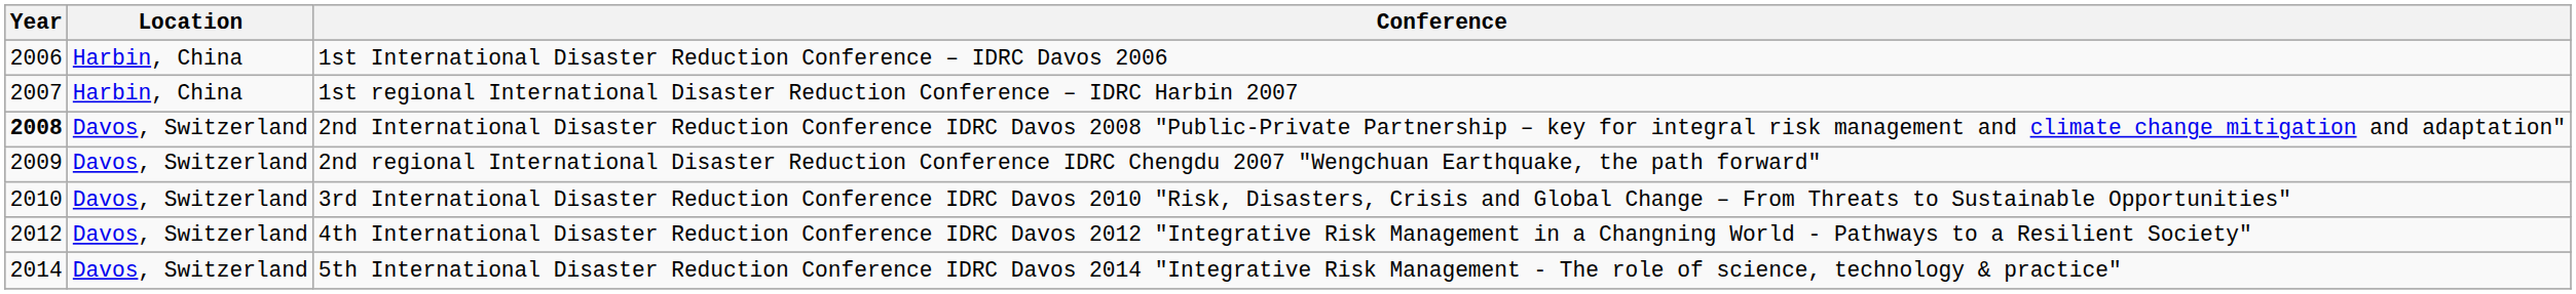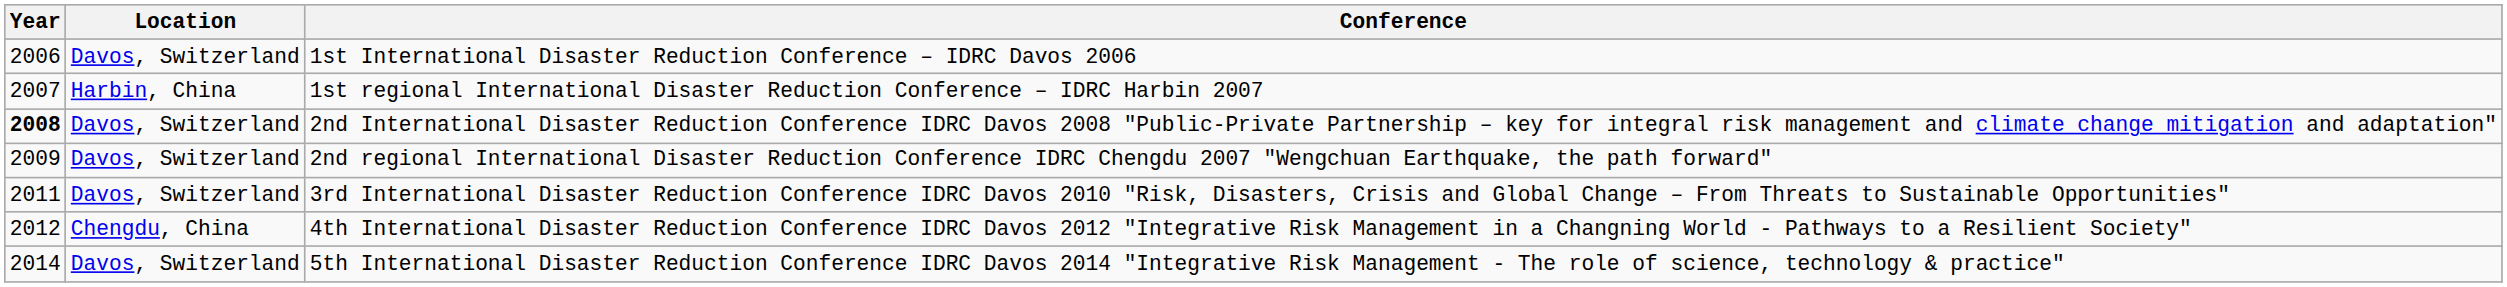row 2 | Location: Harbin, China -> Davos, Switzerland
row 6 | Year: 2010 -> 2011
row 7 | Location: Davos, Switzerland -> Chengdu, China
